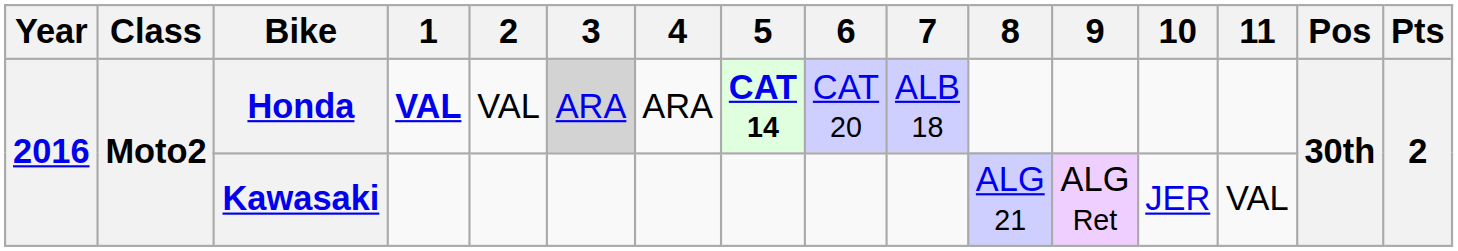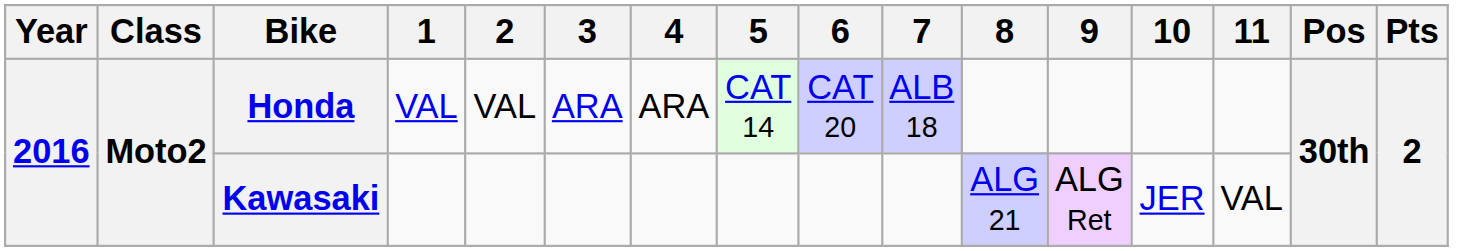Honda | 1: bold -> normal
Honda | 3: lightgrey background -> no background
Honda | 5: bold -> normal
